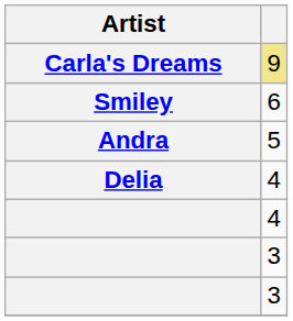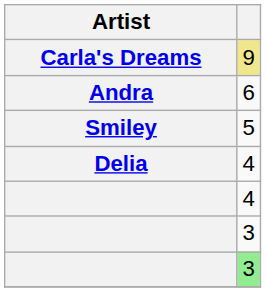row 3 | Artist: Smiley -> Andra
row 4 | Artist: Andra -> Smiley
row 8 | column 2: no background -> lightgreen background
